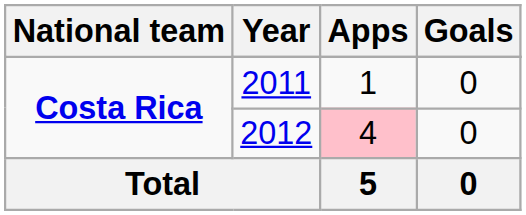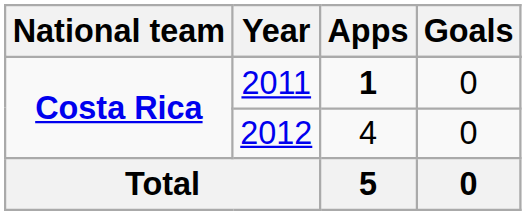2011 | Apps: normal -> bold
2012 | Apps: pink background -> no background
